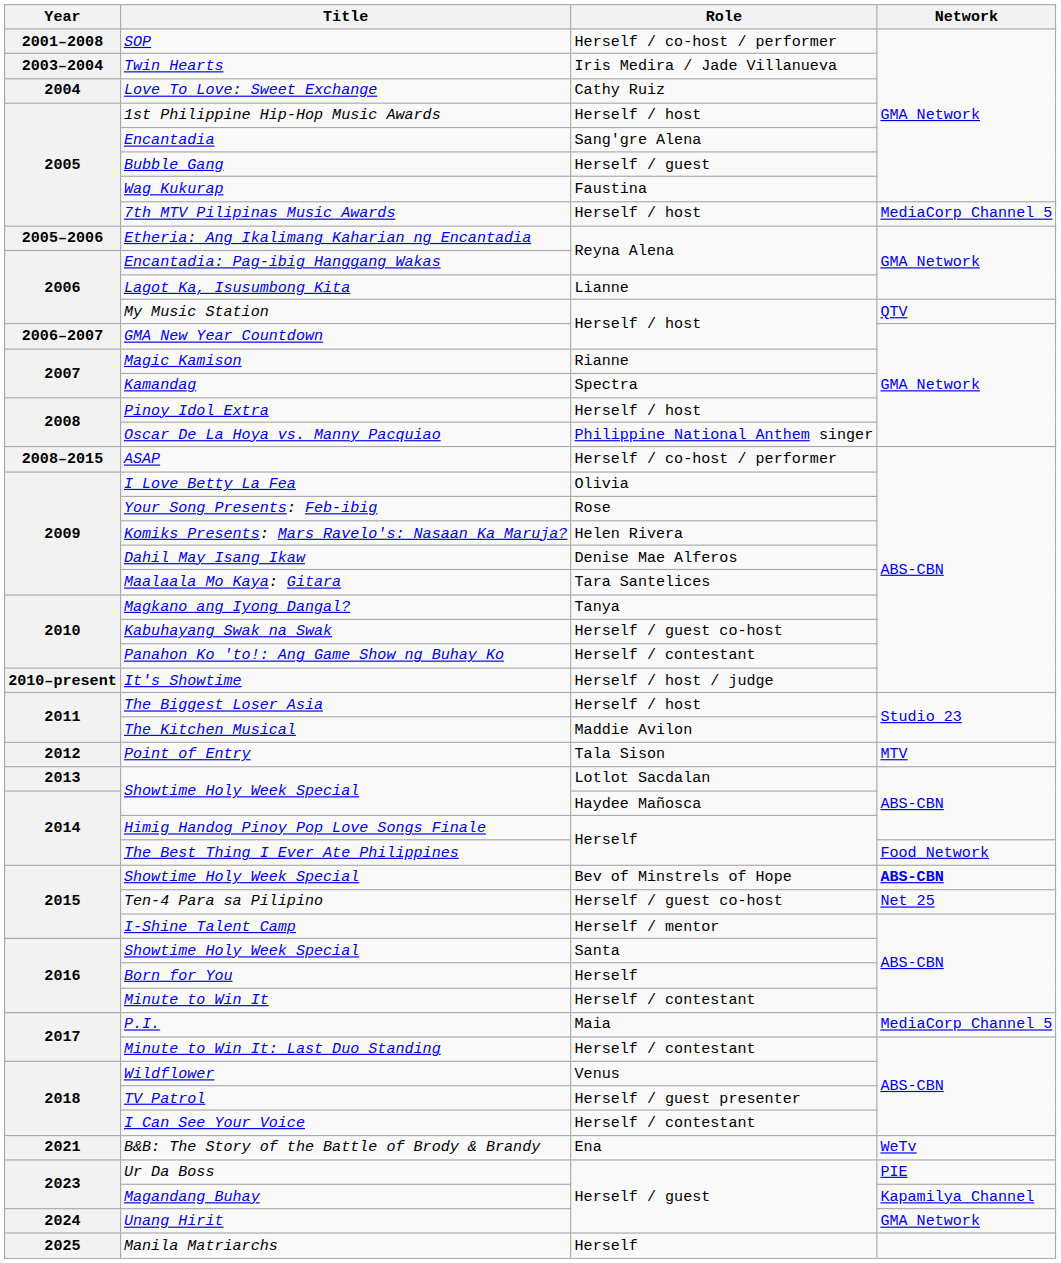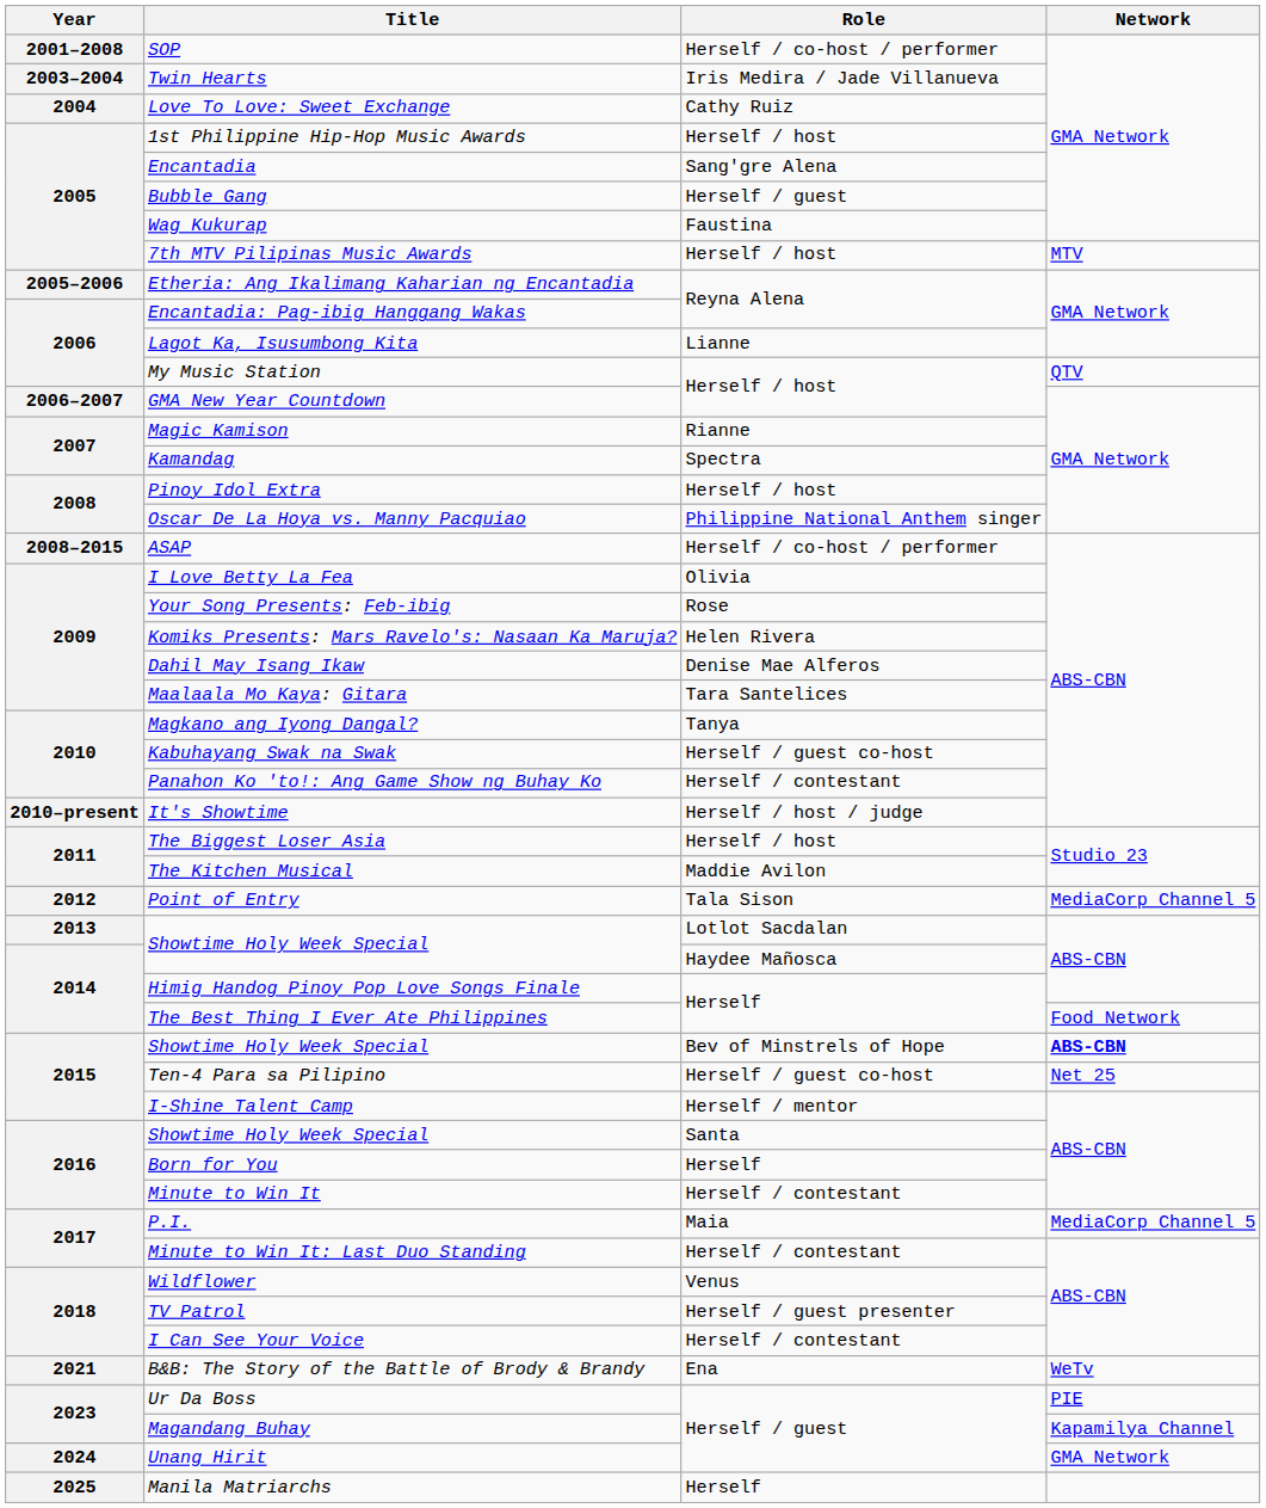7th MTV Pilipinas Music Awards | Network: MediaCorp Channel 5 -> MTV
Point of Entry | Network: MTV -> MediaCorp Channel 5
